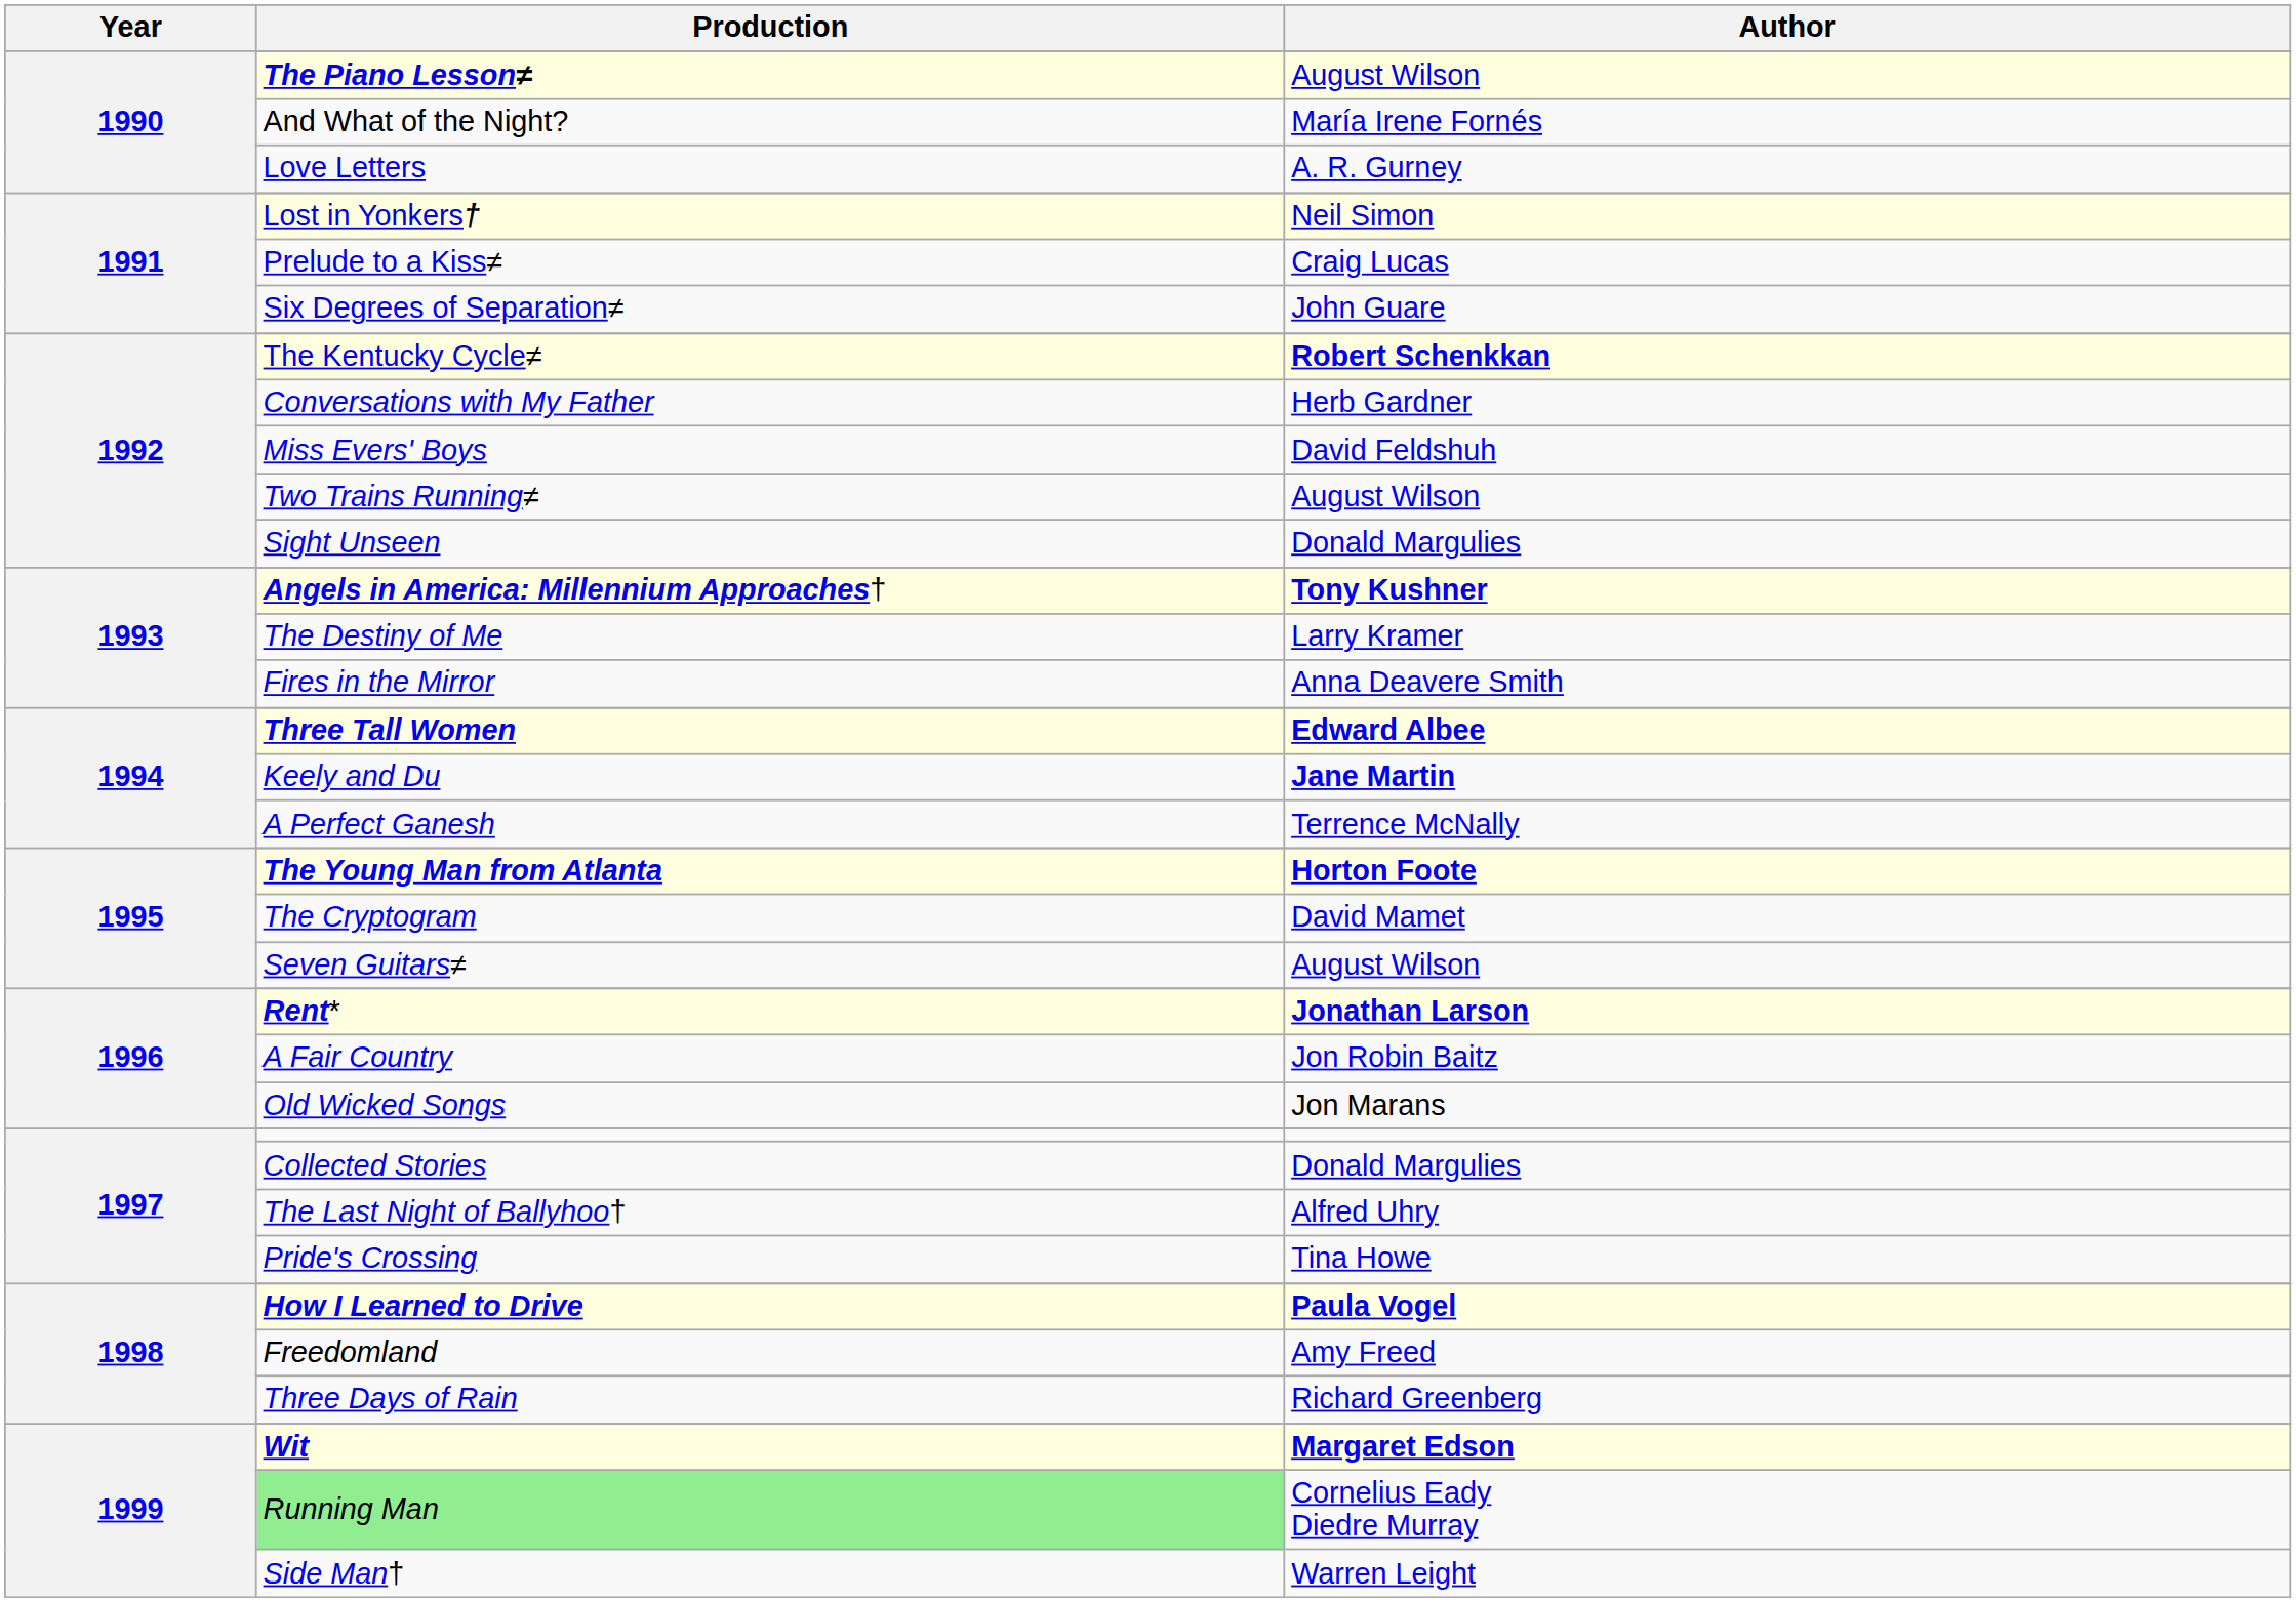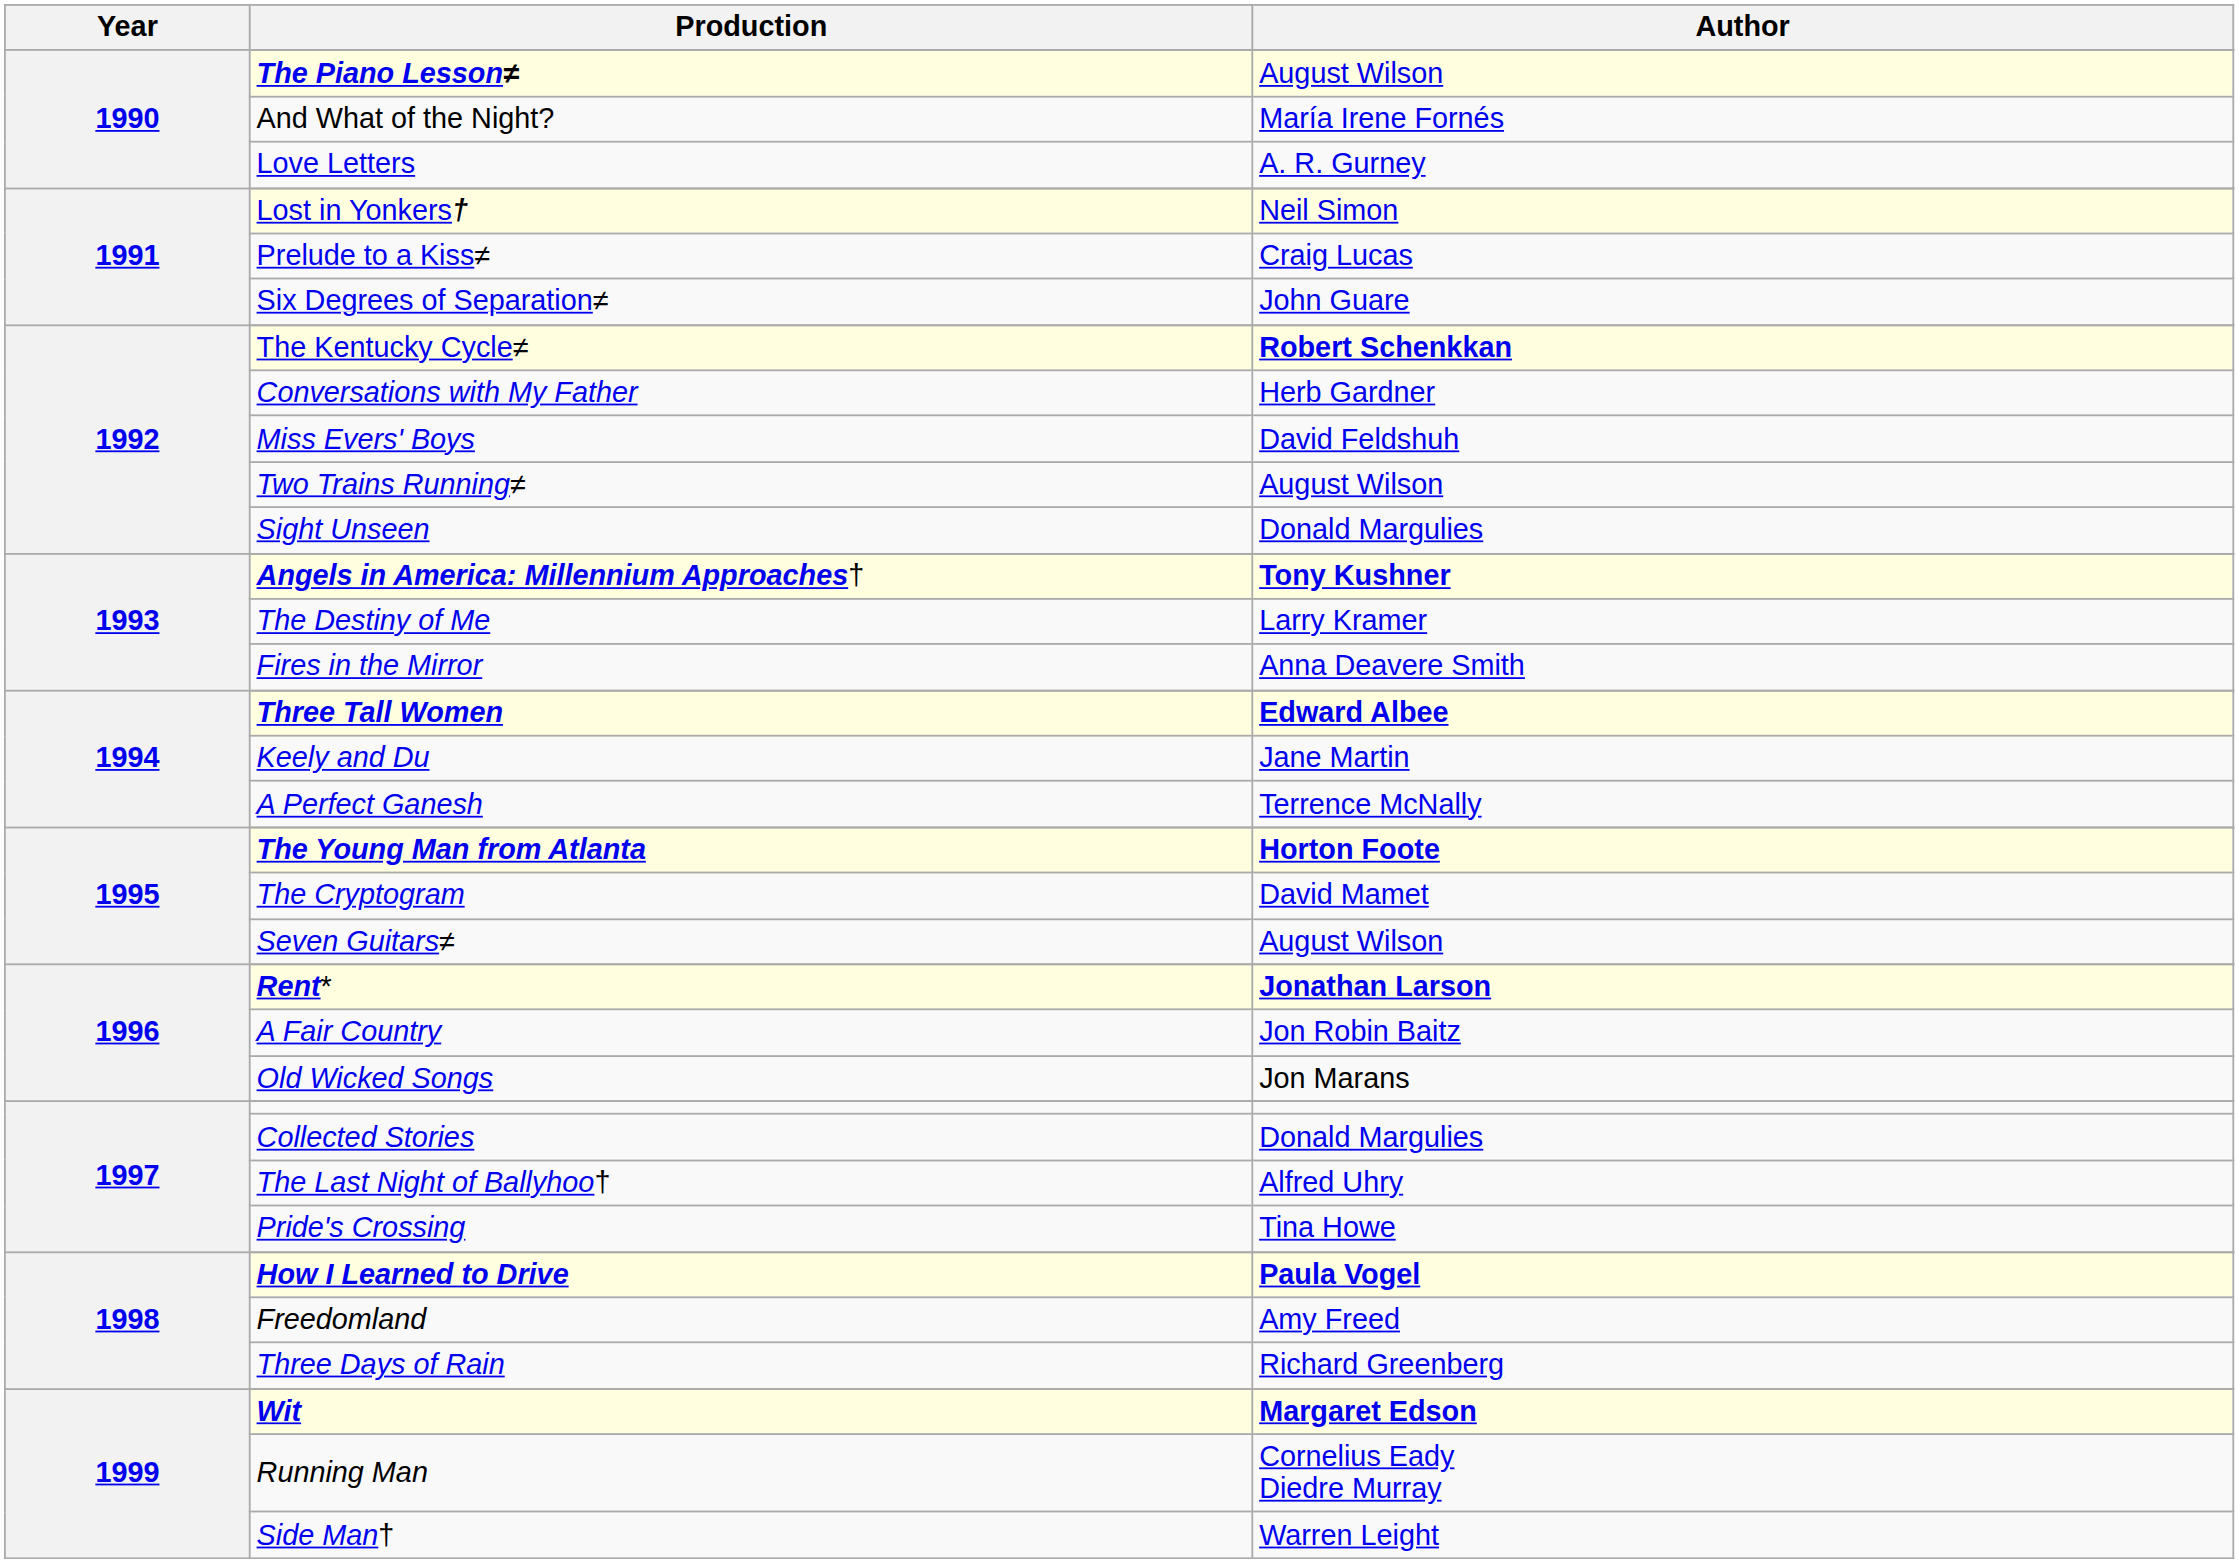Keely and Du | Author: bold -> normal
Running Man | Production: lightgreen background -> no background
